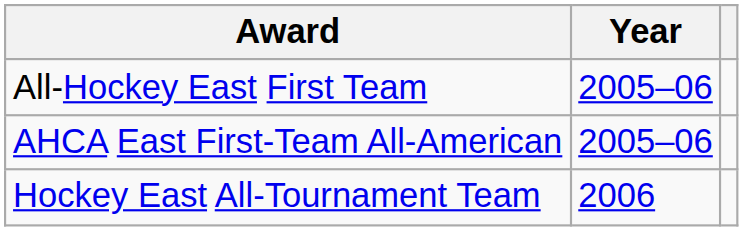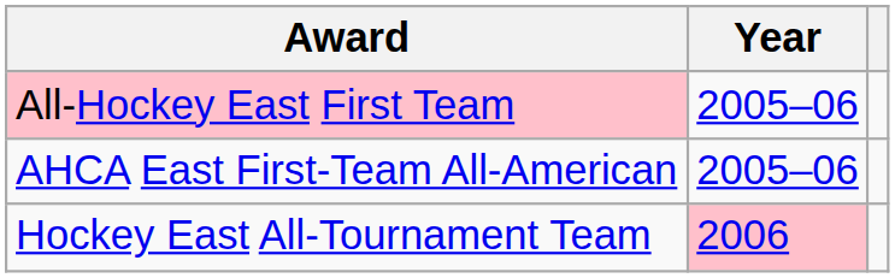row 2 | Award: no background -> pink background
row 4 | Year: no background -> pink background
